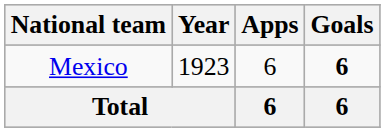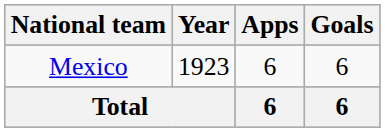Mexico | Goals: bold -> normal
